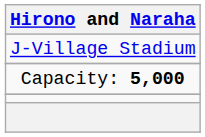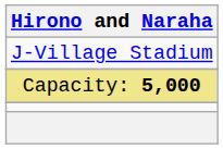row 3 | Hirono and Naraha: no background -> khaki background
